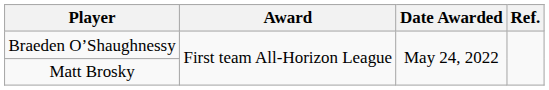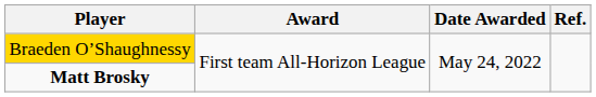row 2 | Player: no background -> gold background
row 3 | Player: normal -> bold
